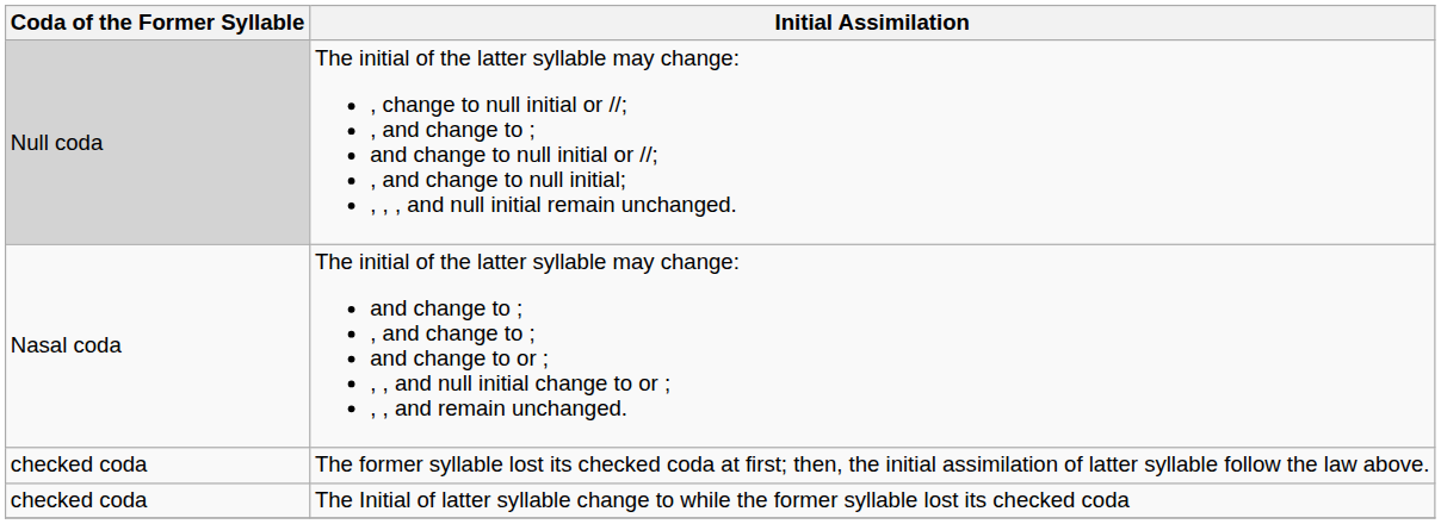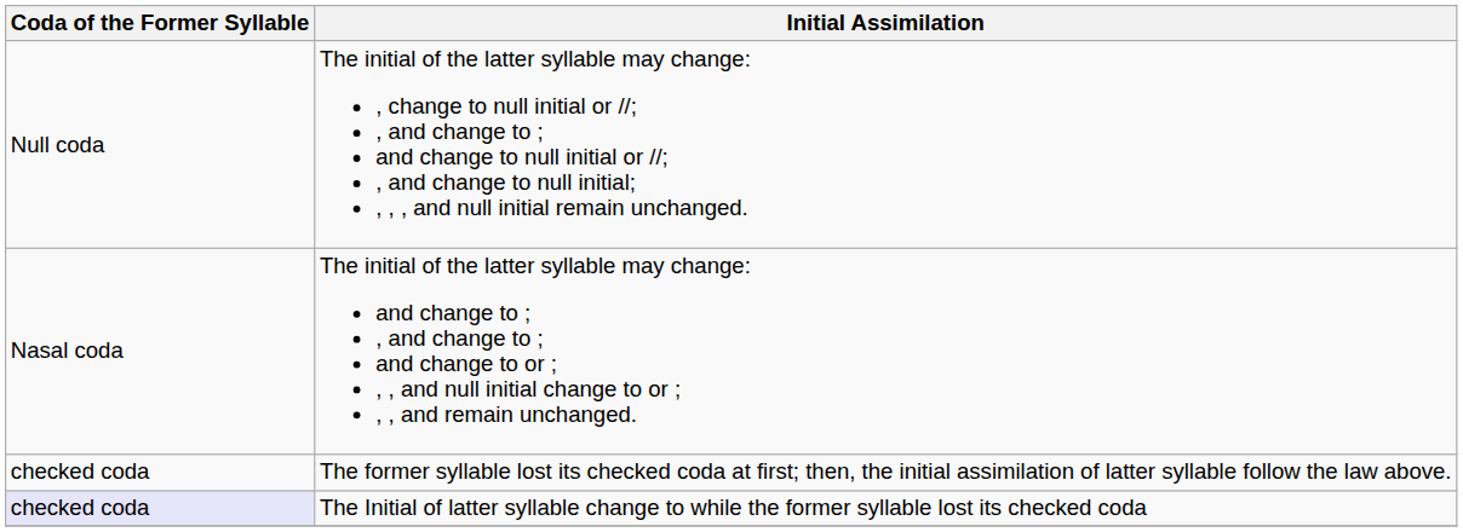row 2 | Coda of the Former Syllable: lightgrey background -> no background
row 5 | Coda of the Former Syllable: no background -> lavender background
